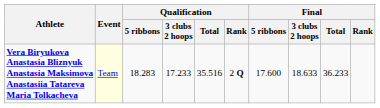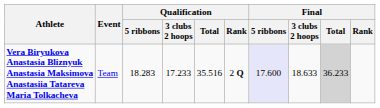row 3 | Event: lightyellow background -> no background
row 3 | Final / 5 ribbons: no background -> lavender background
row 3 | Final / Total: no background -> lightgrey background
